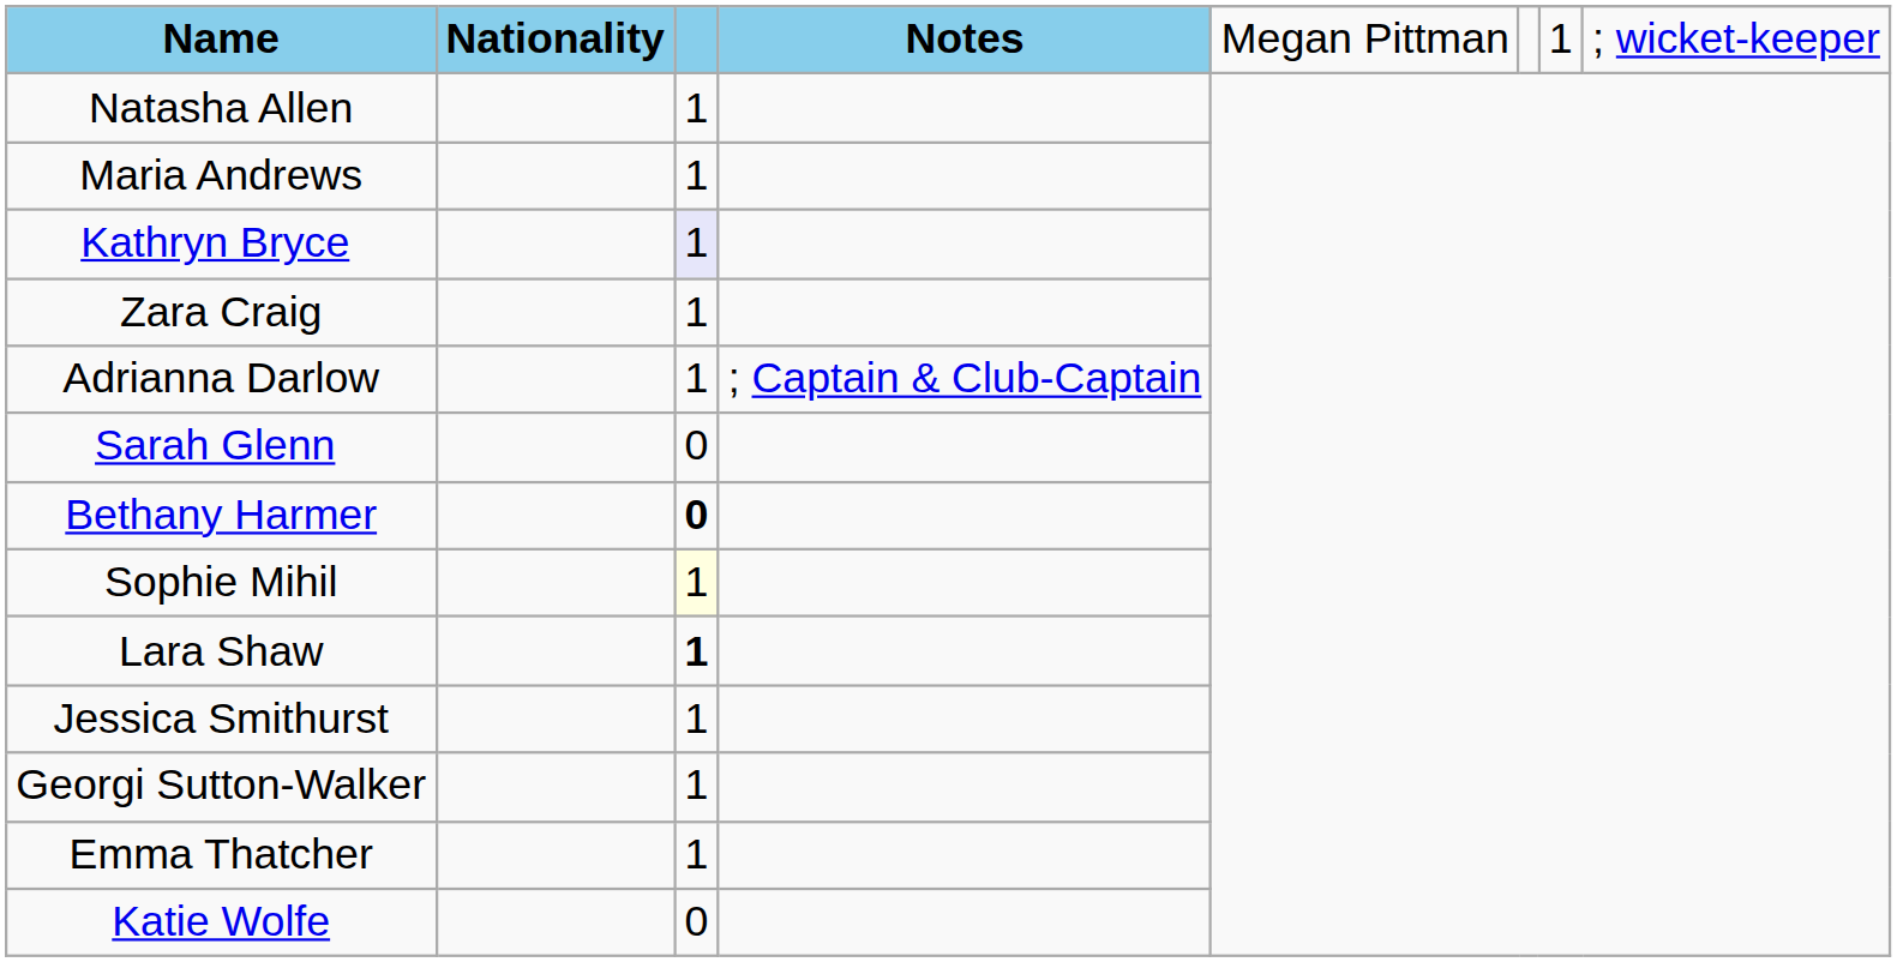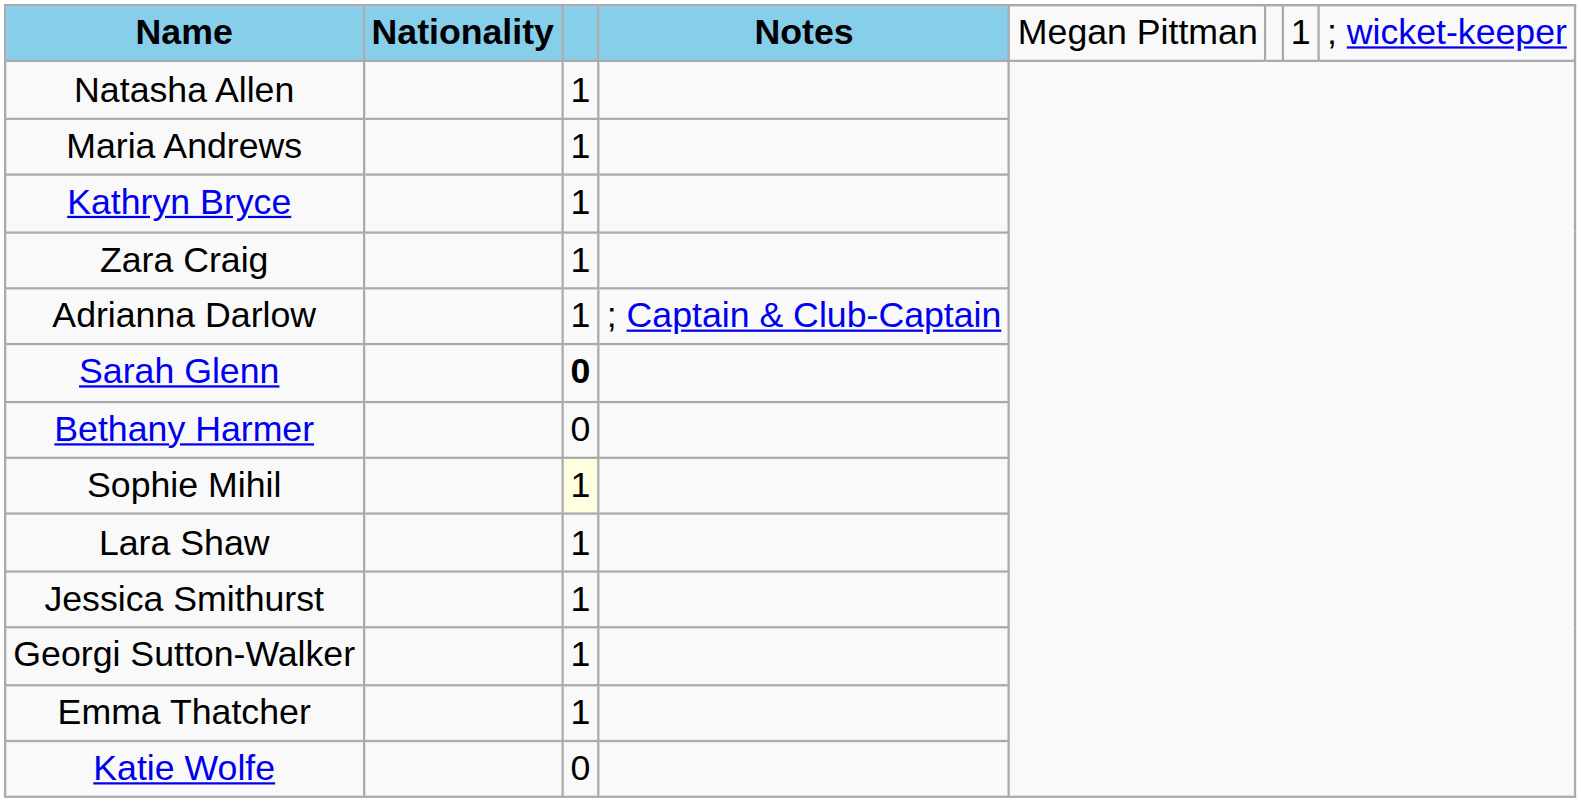Kathryn Bryce | column 3: lavender background -> no background
Sarah Glenn | column 3: normal -> bold
Bethany Harmer | column 3: bold -> normal
Lara Shaw | column 3: bold -> normal
